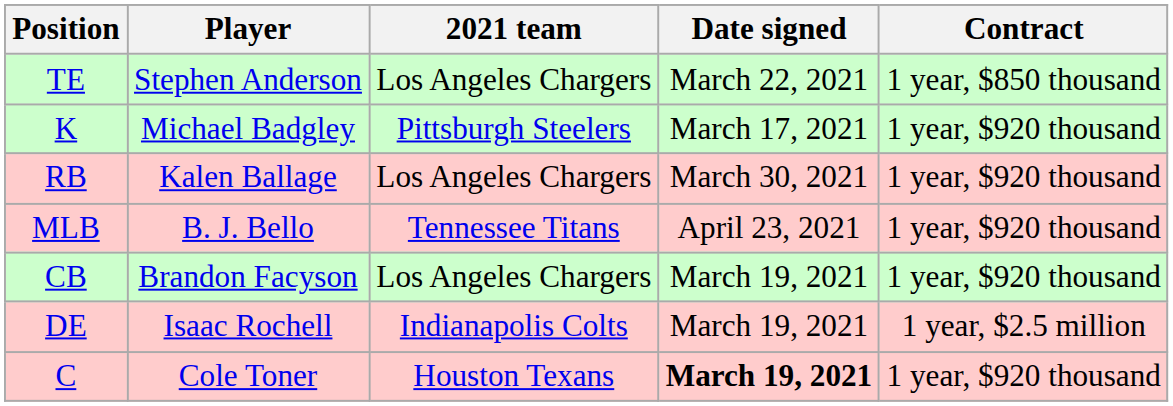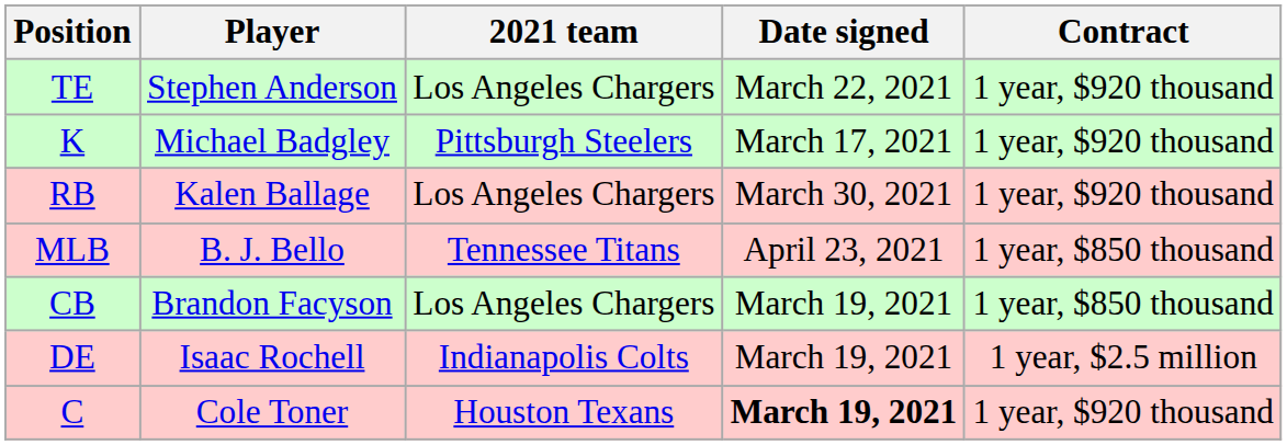TE | Contract: 1 year, $850 thousand -> 1 year, $920 thousand
MLB | Contract: 1 year, $920 thousand -> 1 year, $850 thousand
CB | Contract: 1 year, $920 thousand -> 1 year, $850 thousand
